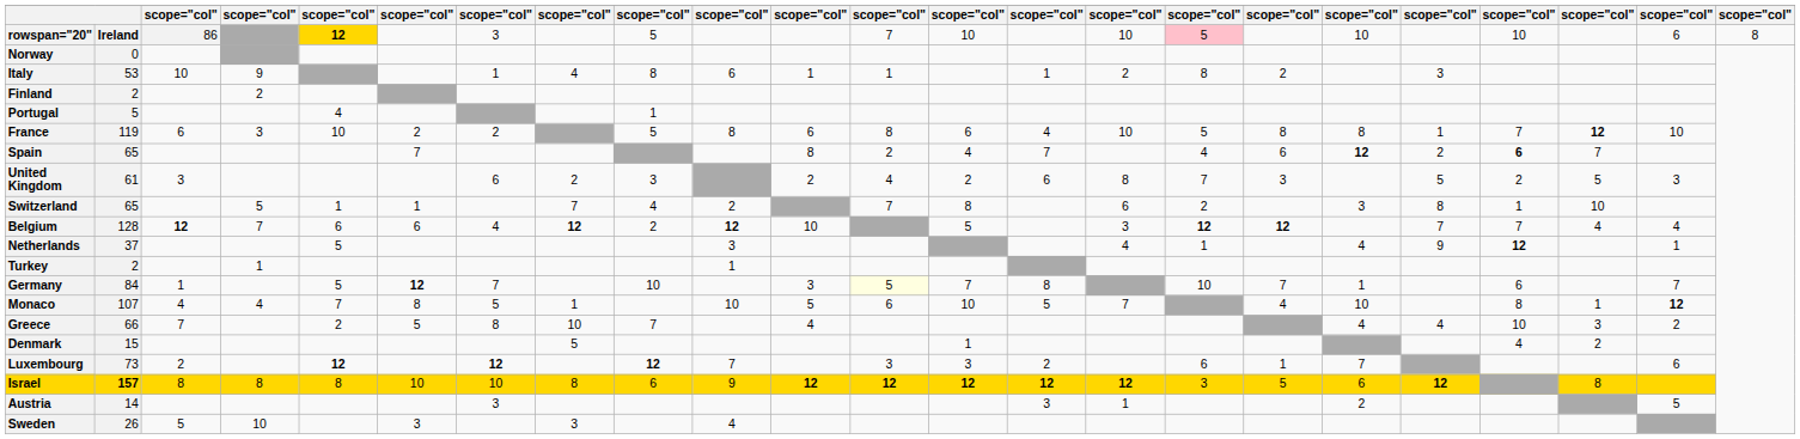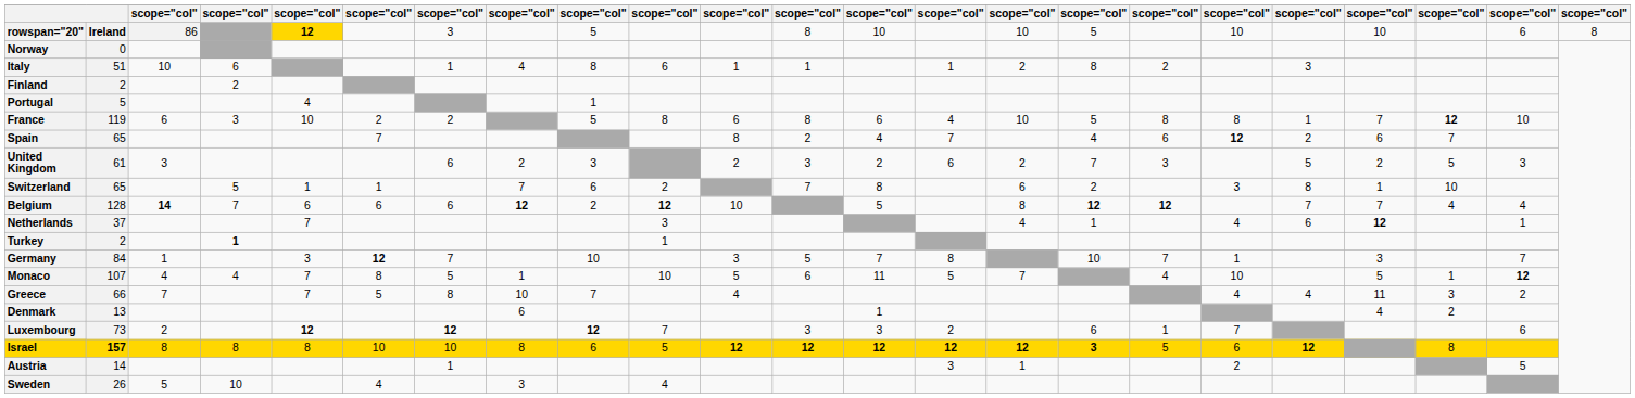rowspan="20" | column 12: 7 -> 8
rowspan="20" | column 16: pink background -> no background
Italy | column 2: 53 -> 51
Italy | column 4: 9 -> 6
Spain | column 20: bold -> normal
United Kingdom | column 12: 4 -> 3
United Kingdom | column 15: 8 -> 2
Switzerland | column 9: 4 -> 6
Belgium | column 3: 12 -> 14
Belgium | column 7: 4 -> 6
Belgium | column 15: 3 -> 8
Netherlands | column 5: 5 -> 7
Netherlands | column 19: 9 -> 6
Turkey | column 4: normal -> bold
Germany | column 5: 5 -> 3
Germany | column 12: lightyellow background -> no background
Germany | column 20: 6 -> 3
Monaco | column 13: 10 -> 11
Monaco | column 20: 8 -> 5
Greece | column 5: 2 -> 7
Greece | column 20: 10 -> 11
Denmark | column 2: 15 -> 13
Denmark | column 8: 5 -> 6
Israel | column 10: 9 -> 5
Israel | column 16: normal -> bold
Austria | column 7: 3 -> 1
Sweden | column 6: 3 -> 4
